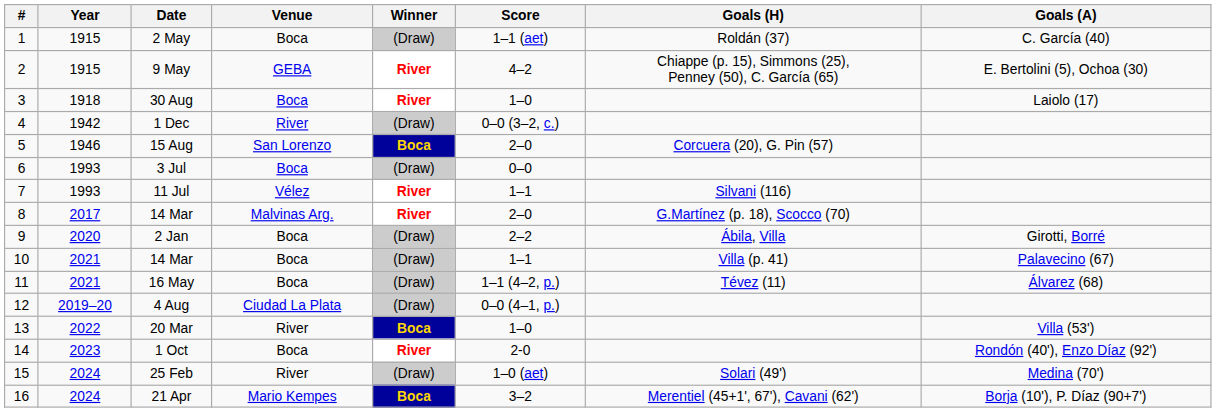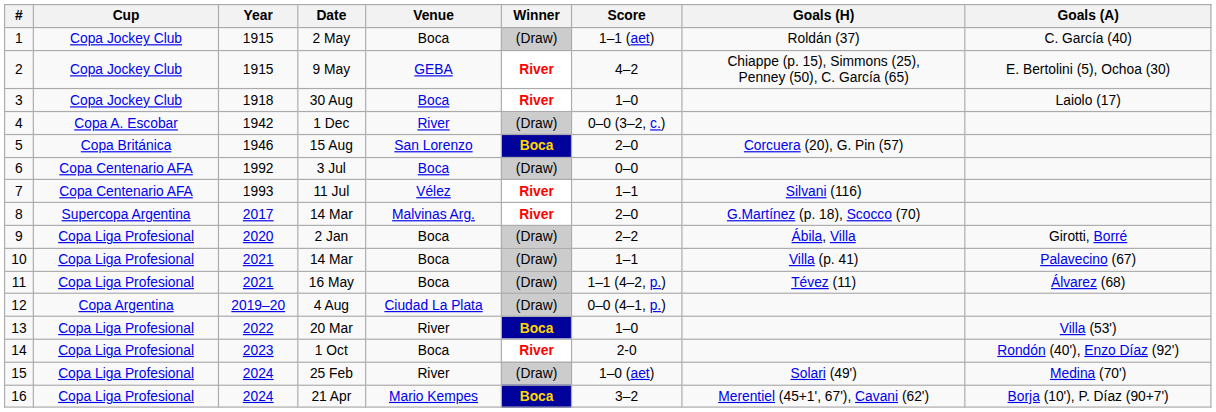+ column: Cup | Copa Jockey Club | Copa Jockey Club | Copa Jockey Club | Copa A. Escobar | Copa Británica | Copa Centenario AFA | Copa Centenario AFA | Supercopa Argentina | Copa Liga Profesional | Copa Liga Profesional | Copa Liga Profesional | Copa Argentina | Copa Liga Profesional | Copa Liga Profesional | Copa Liga Profesional | Copa Liga Profesional
3 Jul | Year: 1993 -> 1992
